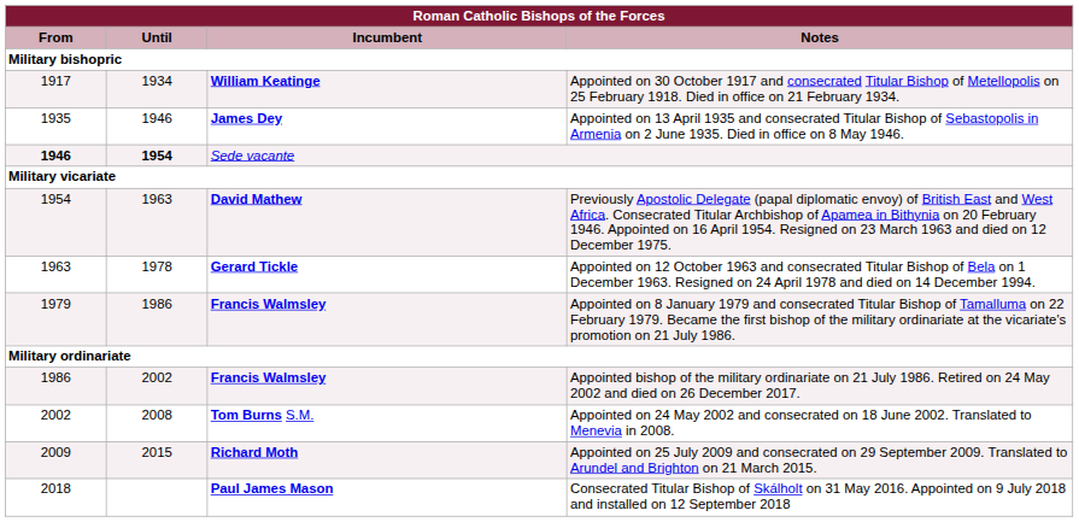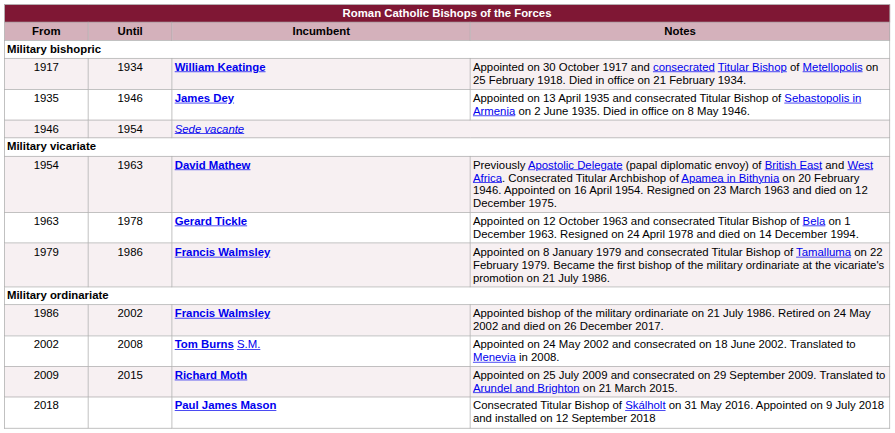Sede vacante | From: bold -> normal
Sede vacante | Until: bold -> normal
